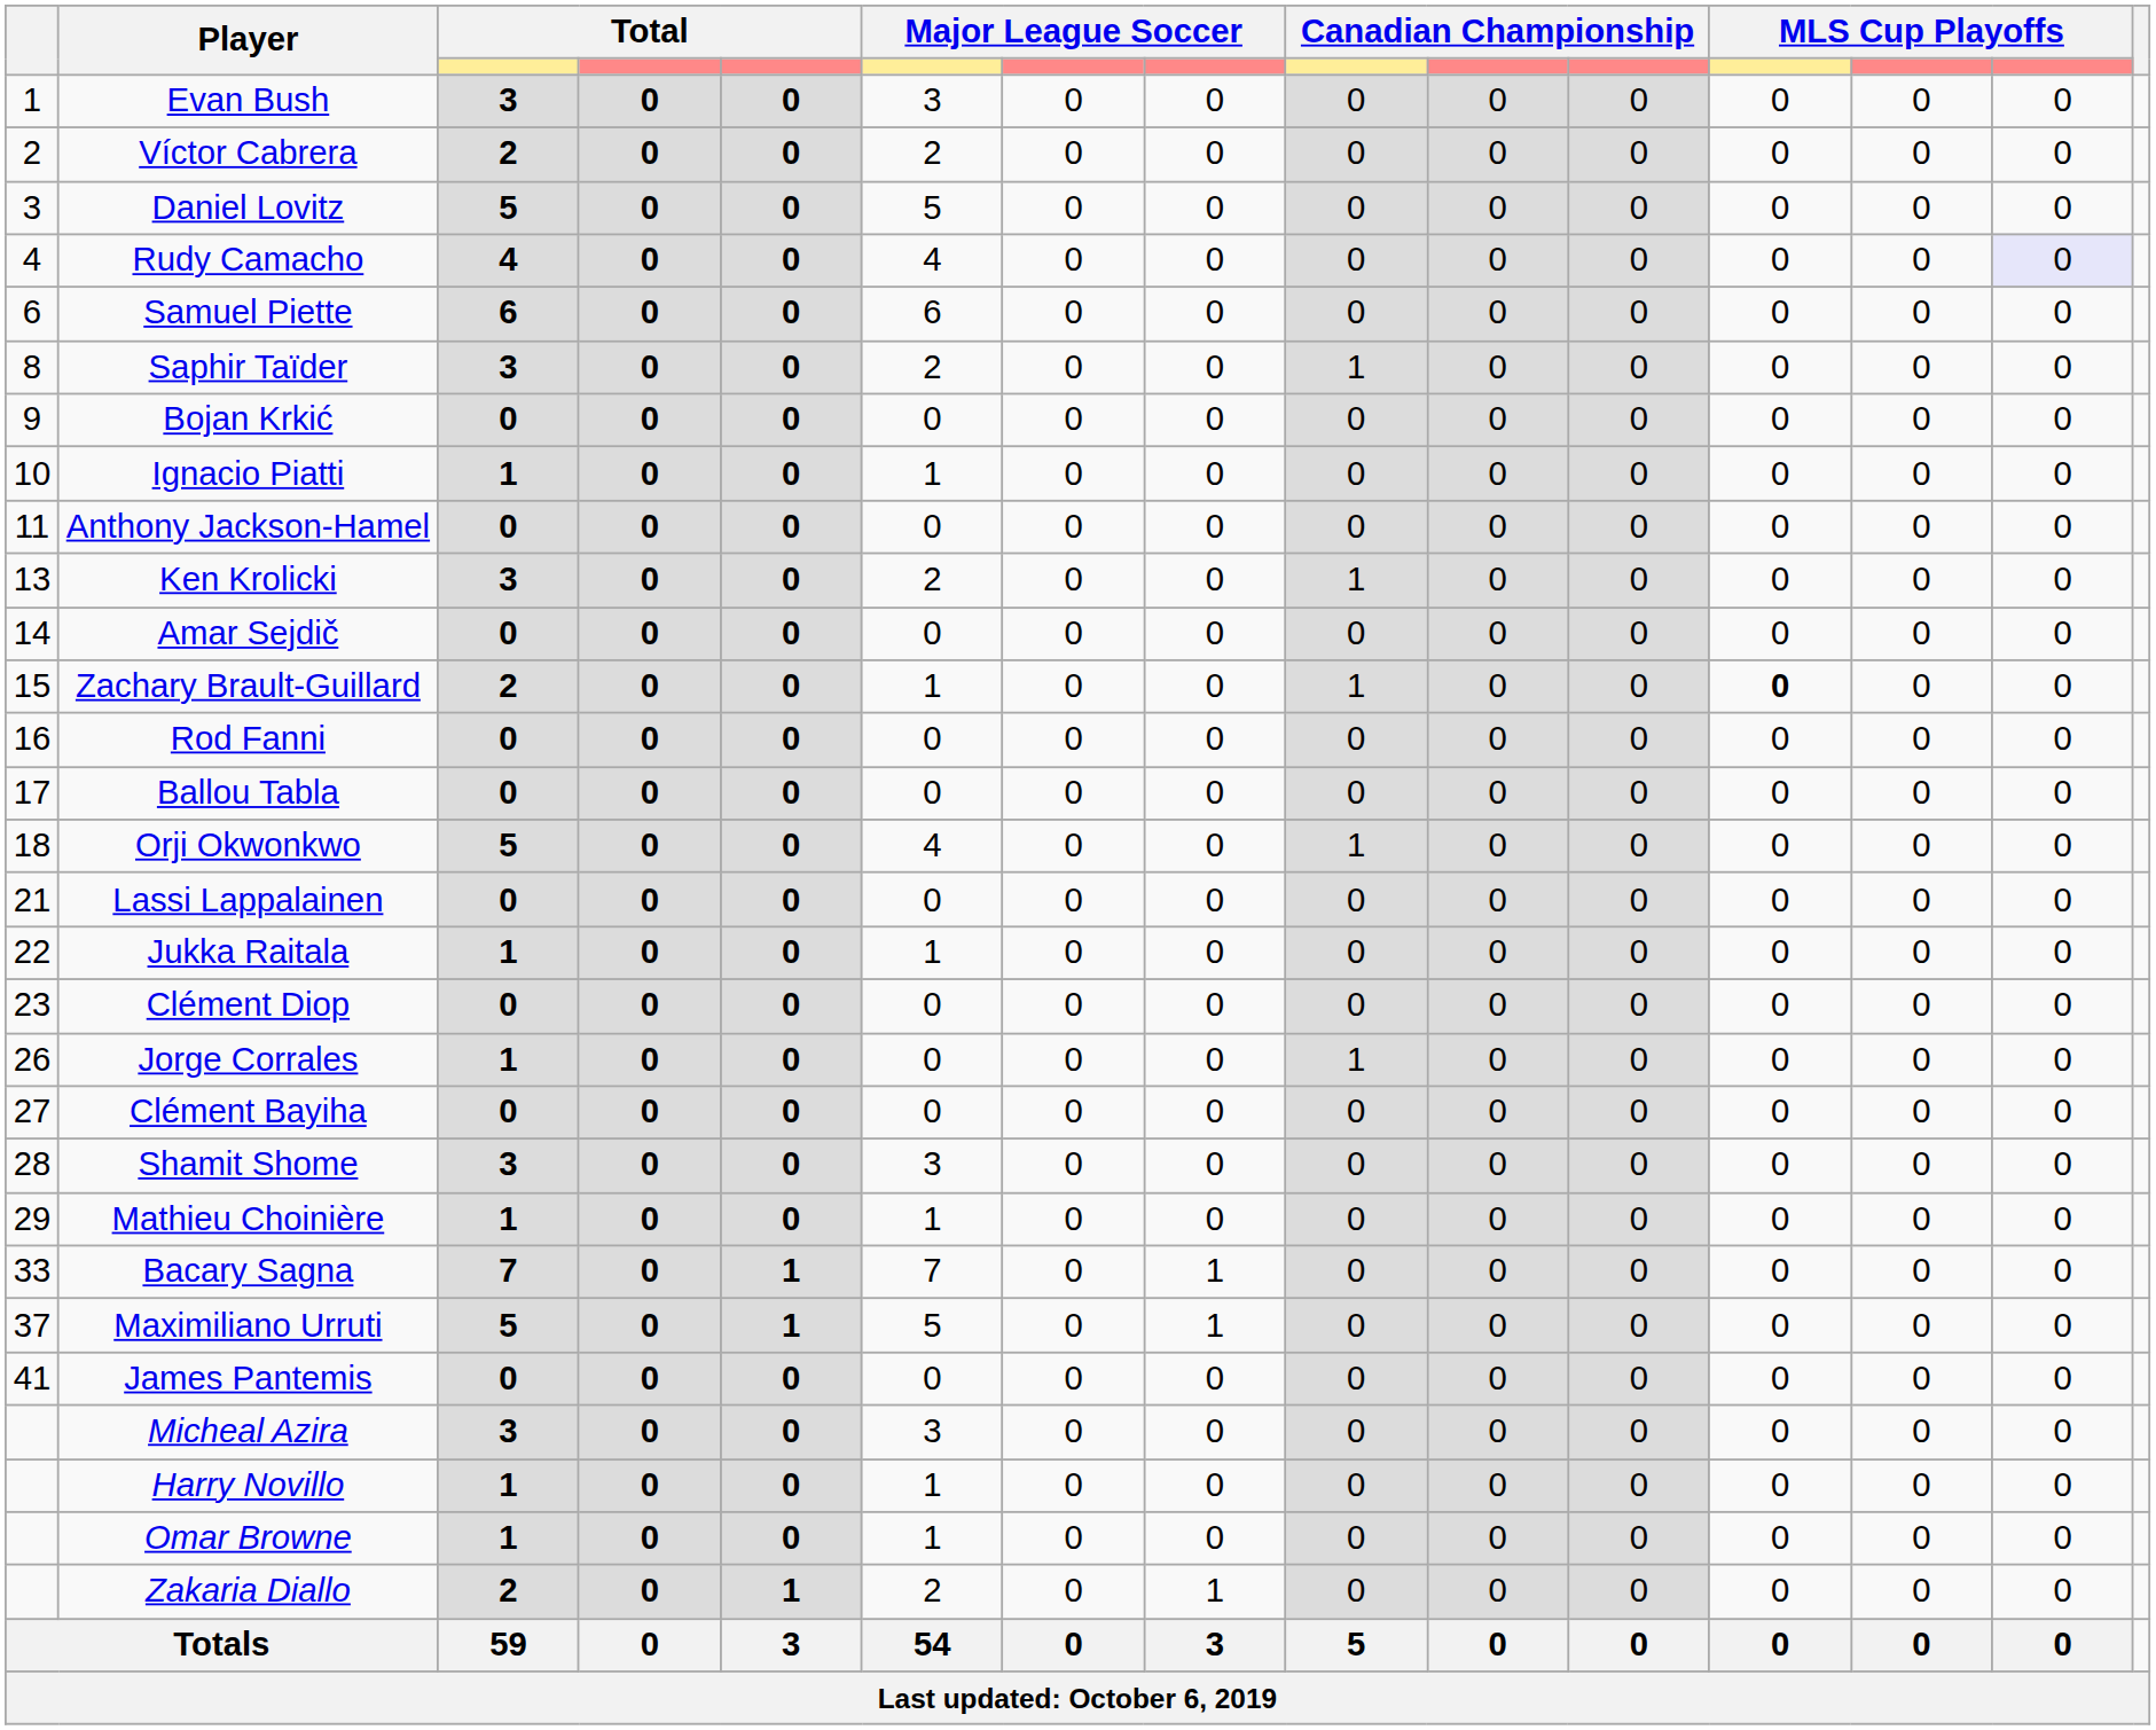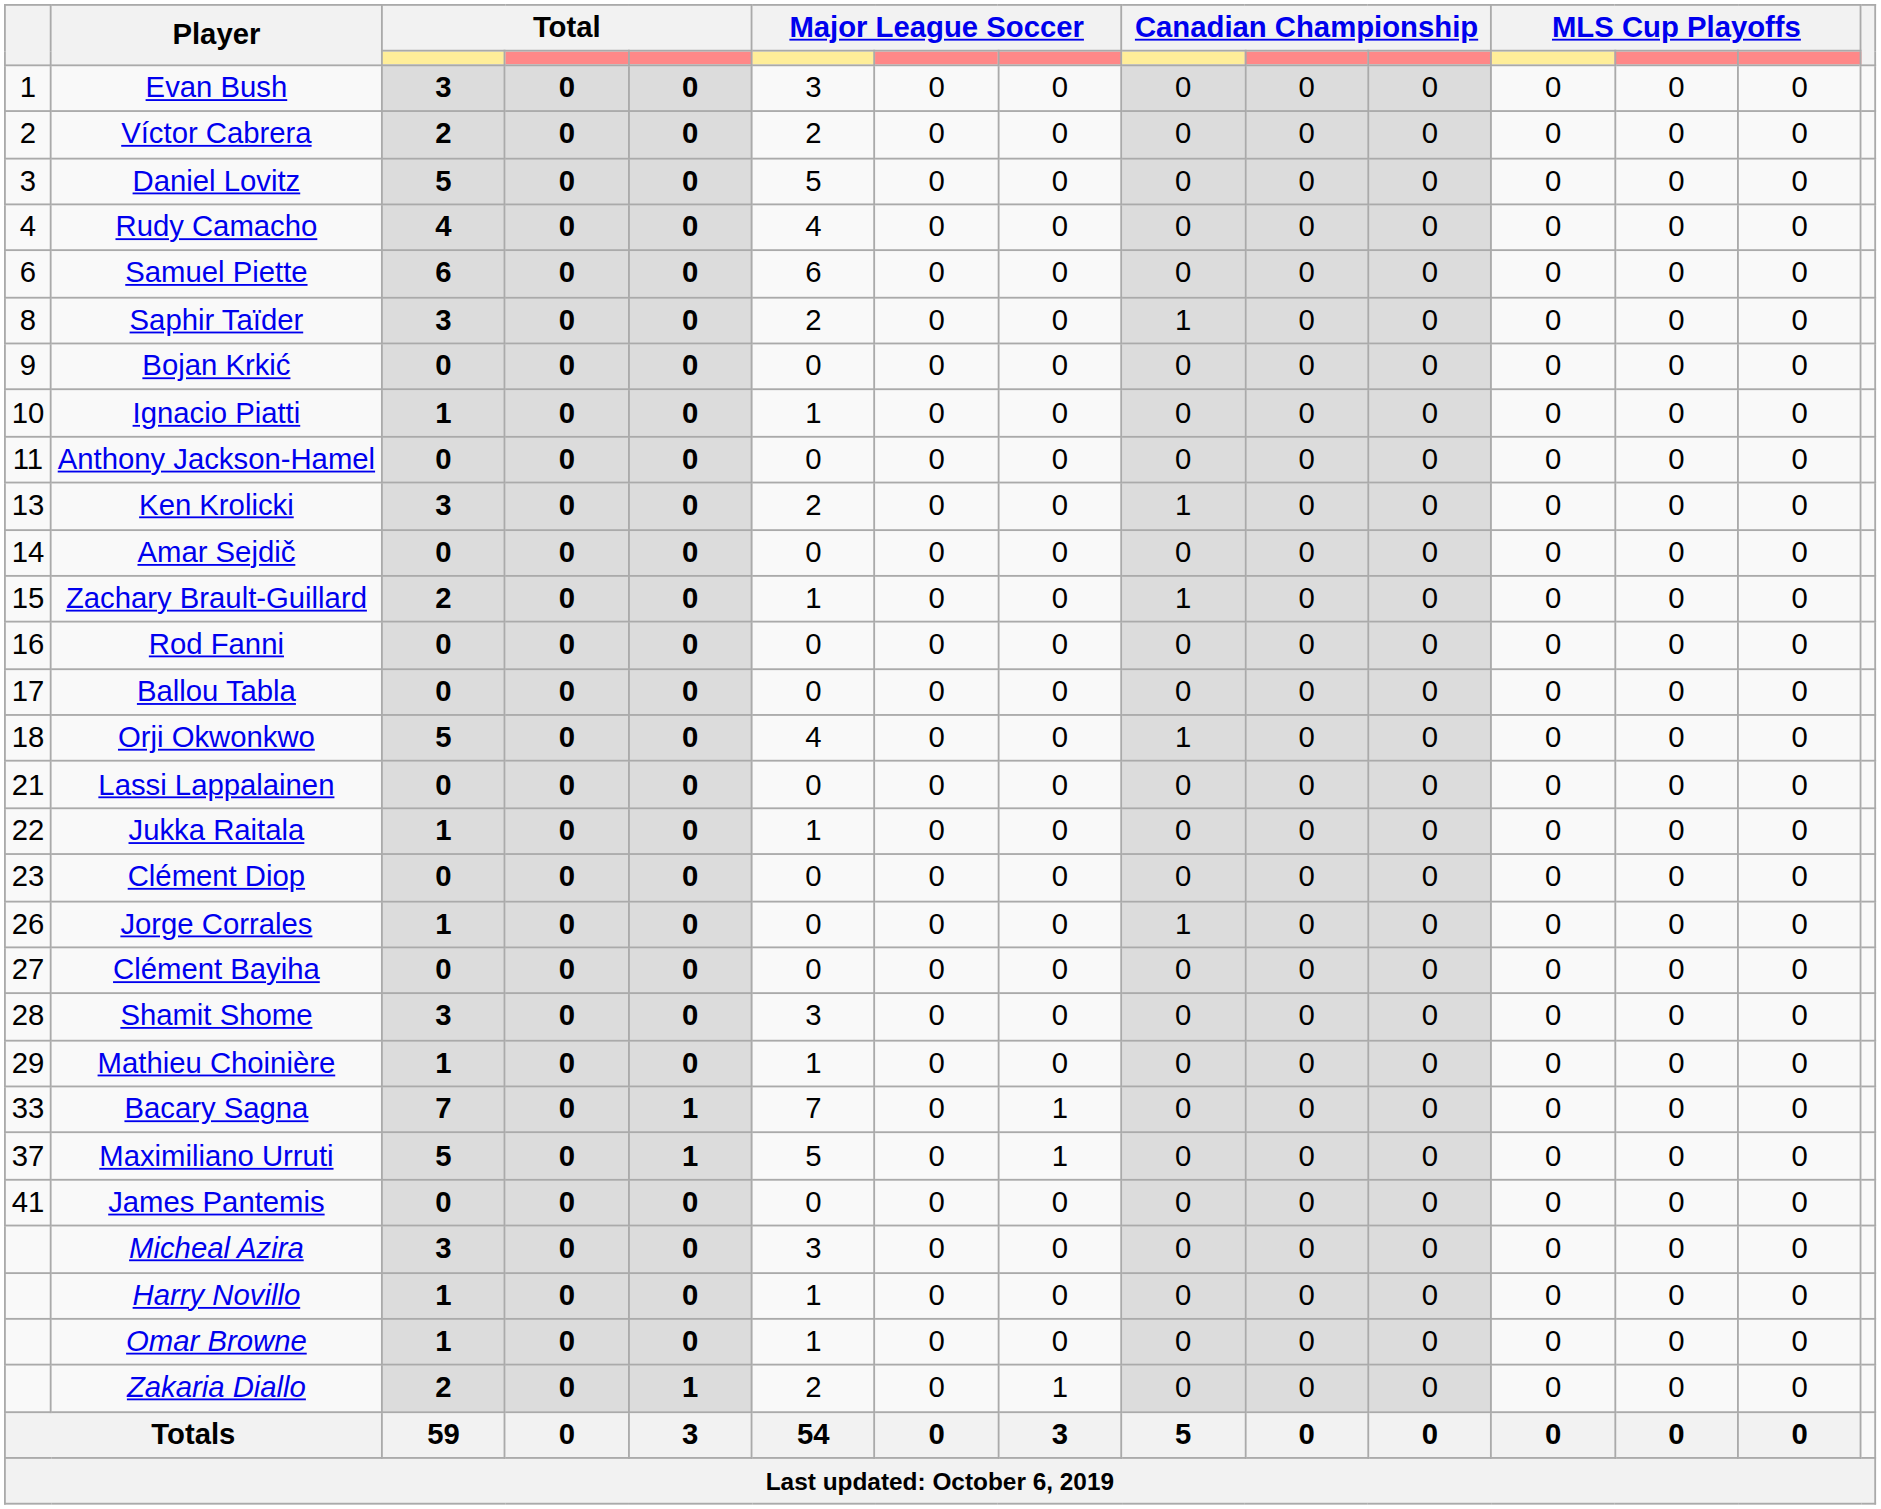Rudy Camacho | column 14: lavender background -> no background
Zachary Brault-Guillard | column 12: bold -> normal
